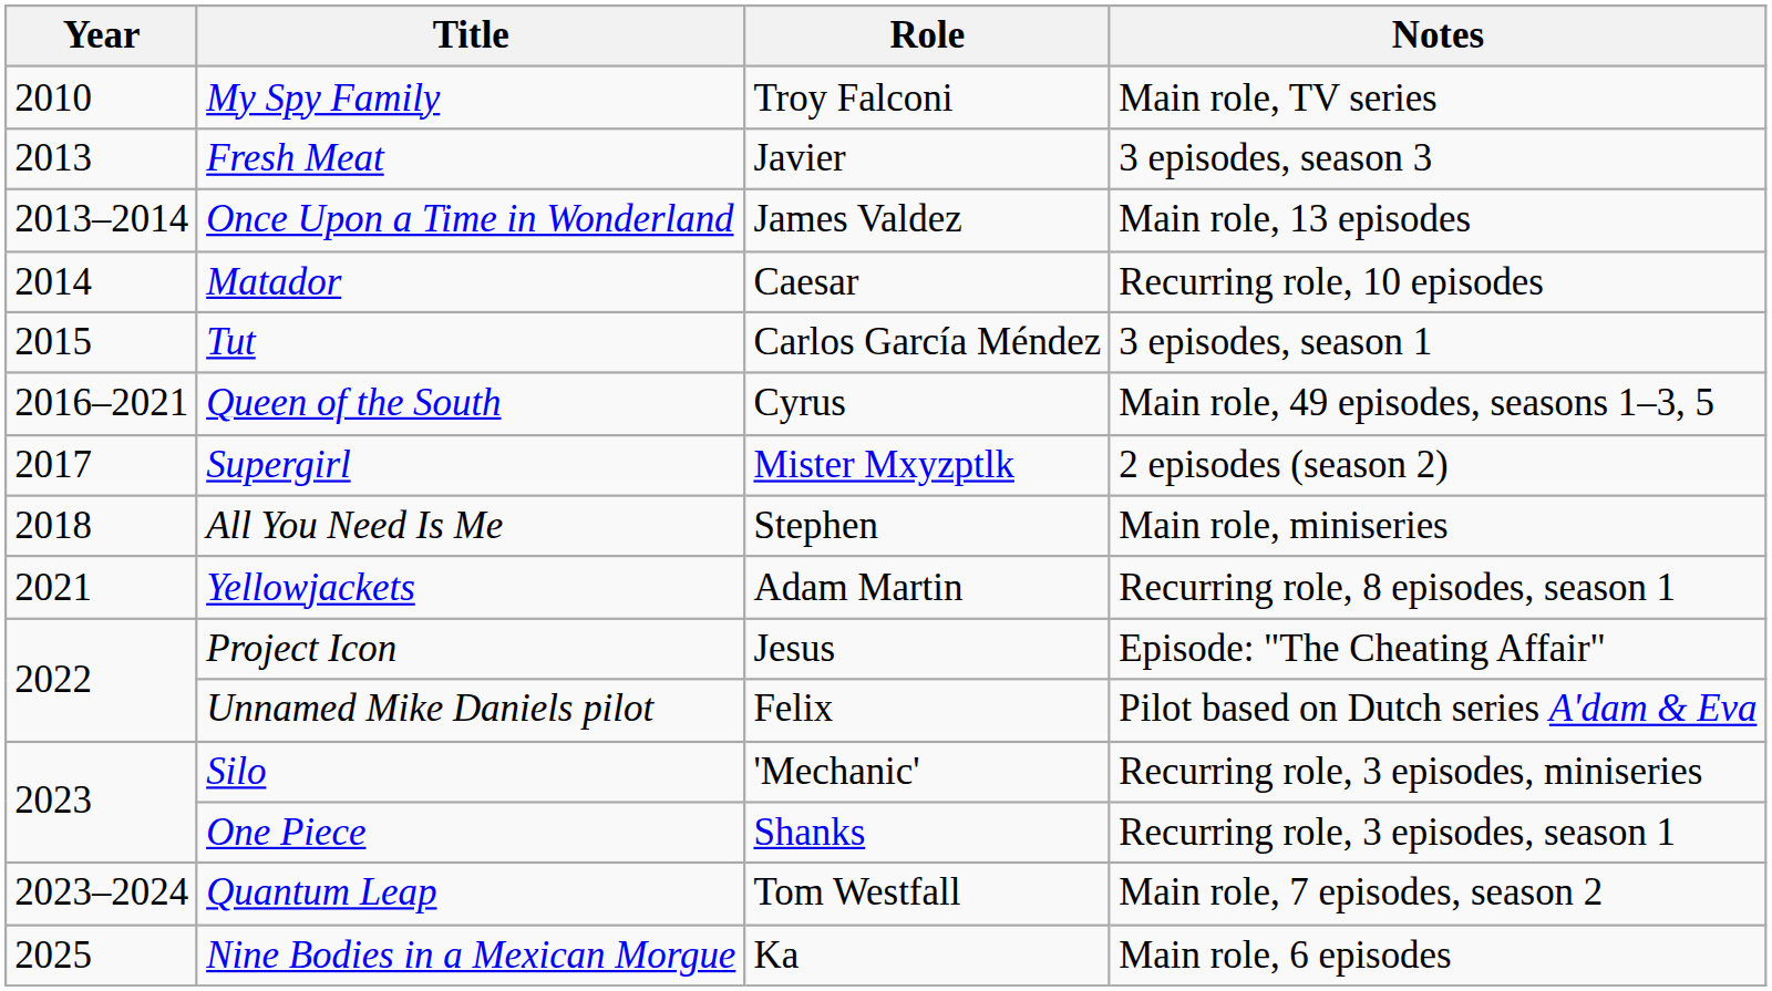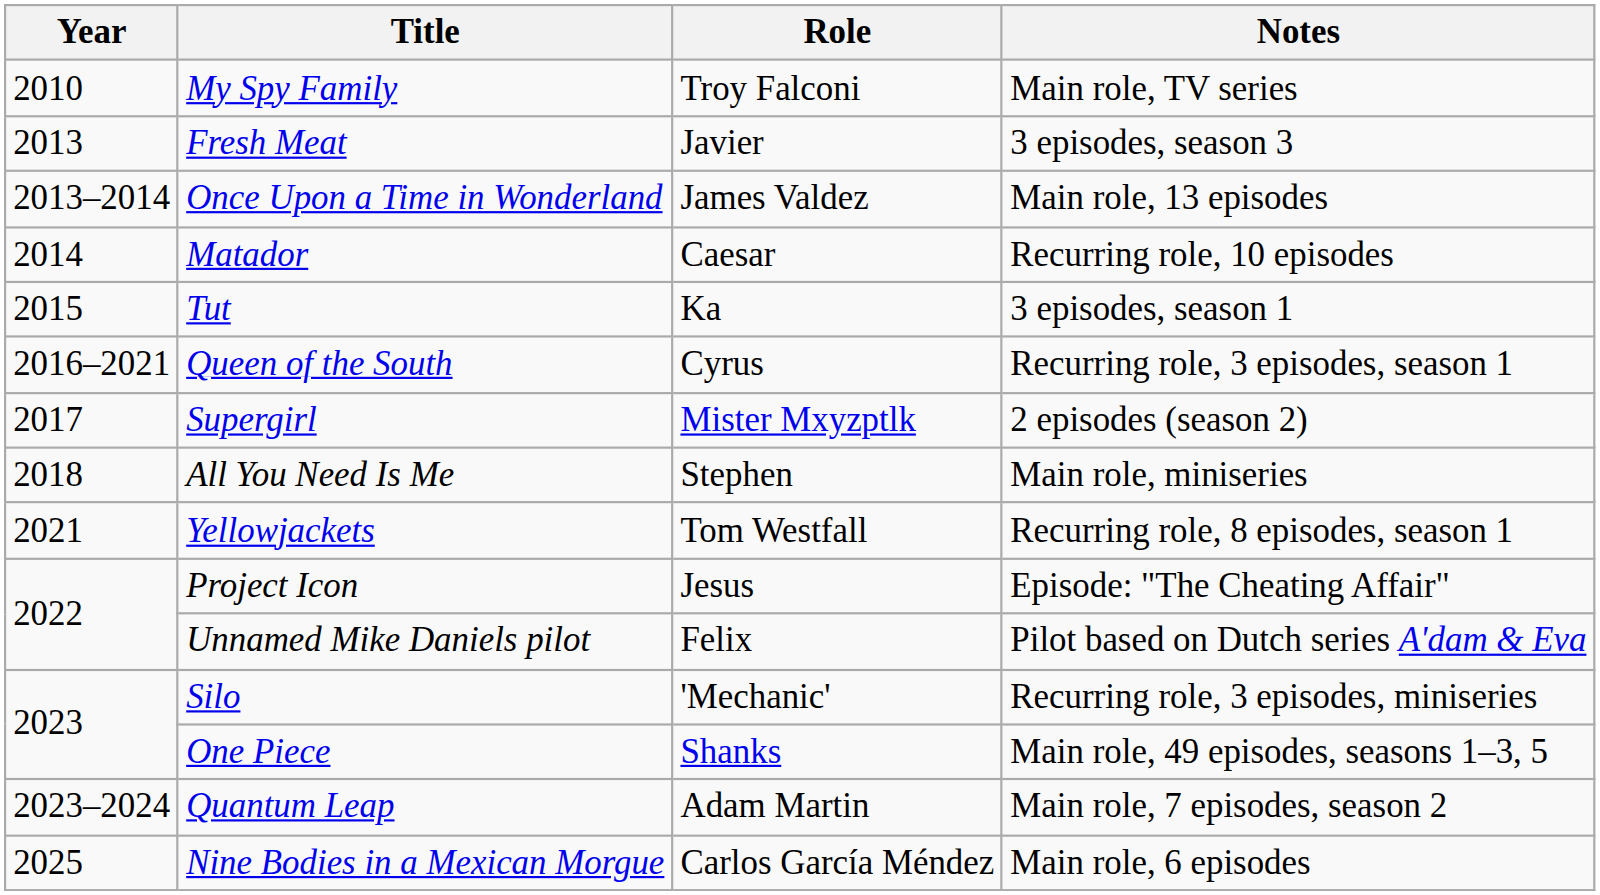Tut | Role: Carlos García Méndez -> Ka
Queen of the South | Notes: Main role, 49 episodes, seasons 1–3, 5 -> Recurring role, 3 episodes, season 1
Yellowjackets | Role: Adam Martin -> Tom Westfall
One Piece | Notes: Recurring role, 3 episodes, season 1 -> Main role, 49 episodes, seasons 1–3, 5
Quantum Leap | Role: Tom Westfall -> Adam Martin
Nine Bodies in a Mexican Morgue | Role: Ka -> Carlos García Méndez
